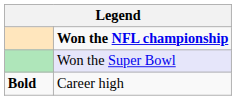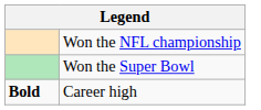Won the NFL championship | column 2: bold -> normal
Won the Super Bowl | column 2: lavender background -> no background
